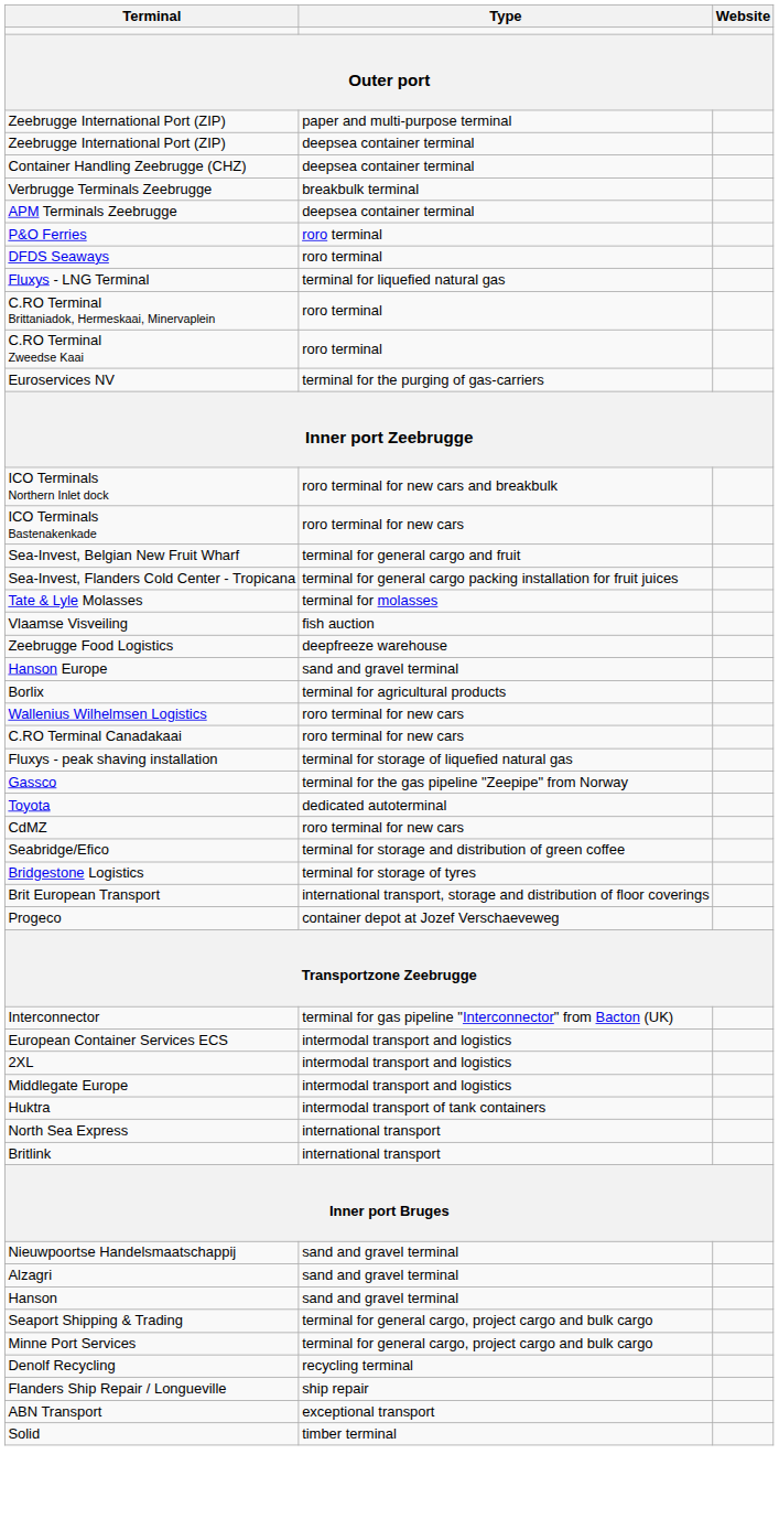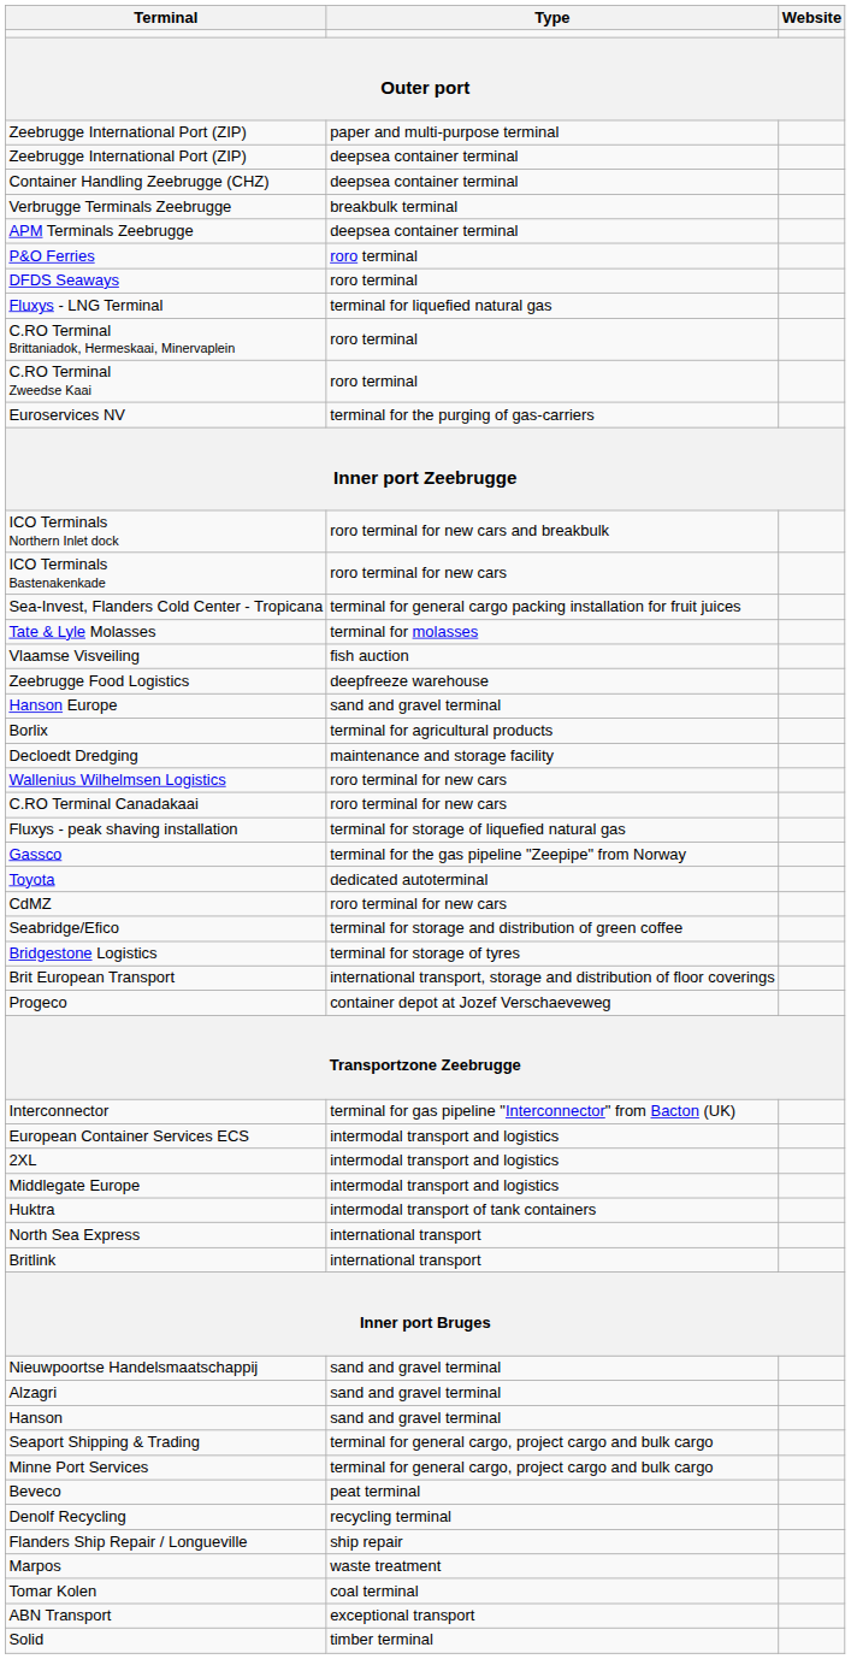- row: Sea-Invest, Belgian New Fruit Wharf | terminal for general cargo and fruit
+ row: Decloedt Dredging | maintenance and storage facility
+ row: Beveco | peat terminal
+ row: Marpos | waste treatment
+ row: Tomar Kolen | coal terminal
